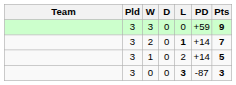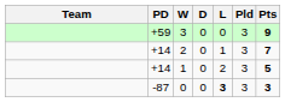columns swapped: Pld <-> PD
row 3 | L: bold -> normal
